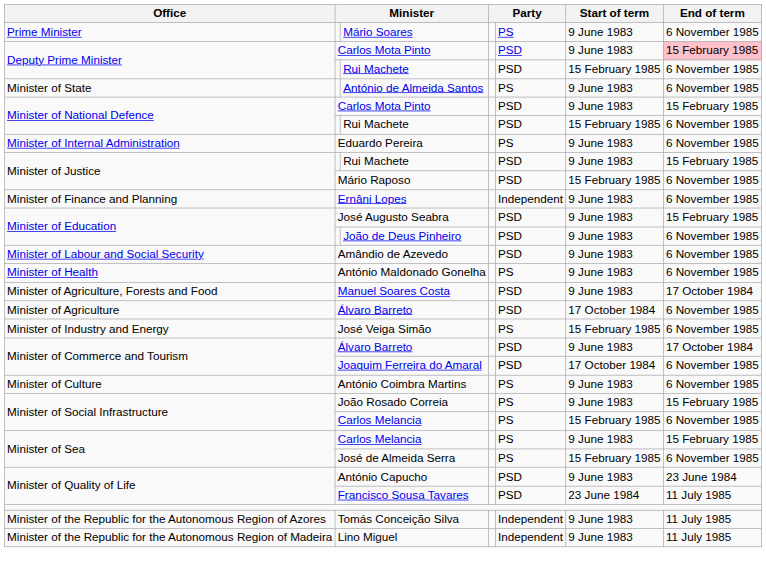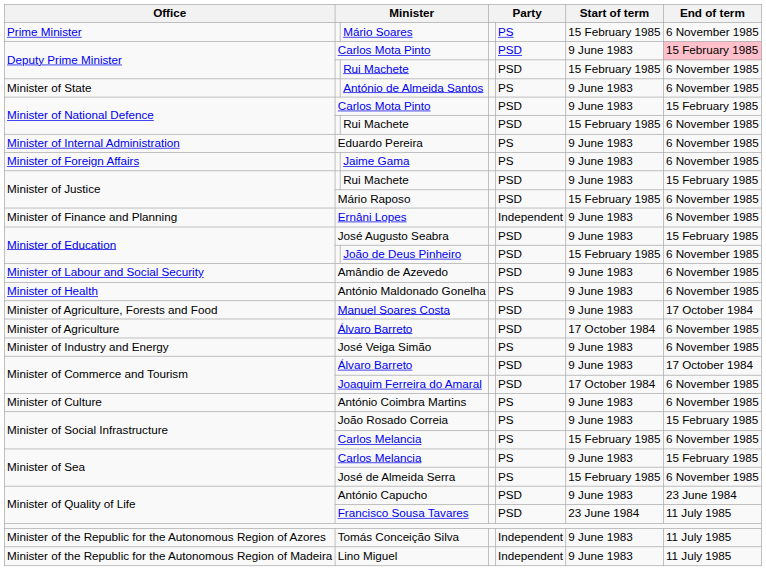Mário Soares | Start of term: 9 June 1983 -> 15 February 1985
+ row: Minister of Foreign Affairs | Jaime Gama | PS | 9 June 1983 | 6 November 1985
João de Deus Pinheiro | Start of term: 9 June 1983 -> 15 February 1985
José Veiga Simão | Start of term: 15 February 1985 -> 9 June 1983
